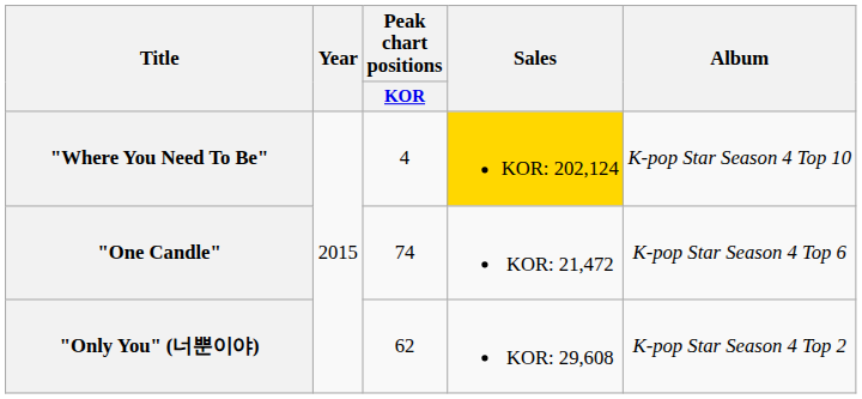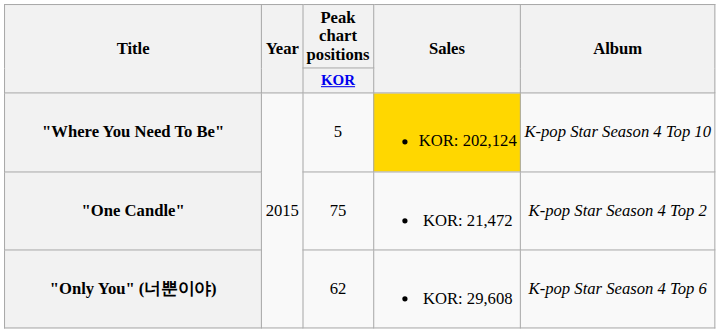"Where You Need To Be" | Peak chart positions / KOR: 4 -> 5
"One Candle" | Peak chart positions / KOR: 74 -> 75
"One Candle" | Album: K-pop Star Season 4 Top 6 -> K-pop Star Season 4 Top 2
"Only You" (너뿐이야) | Album: K-pop Star Season 4 Top 2 -> K-pop Star Season 4 Top 6
